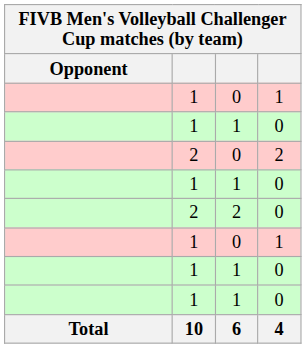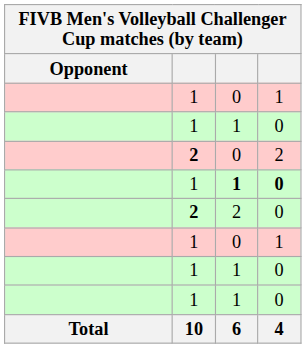row 5 | column 2: normal -> bold
row 6 | column 3: normal -> bold
row 6 | column 4: normal -> bold
row 7 | column 2: normal -> bold
